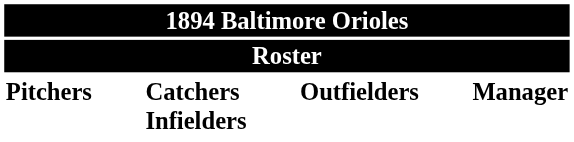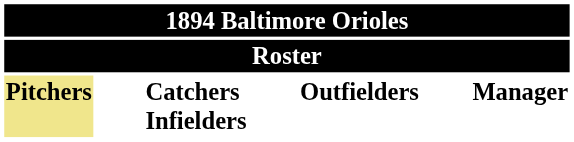Pitchers | column 1: no background -> khaki background
